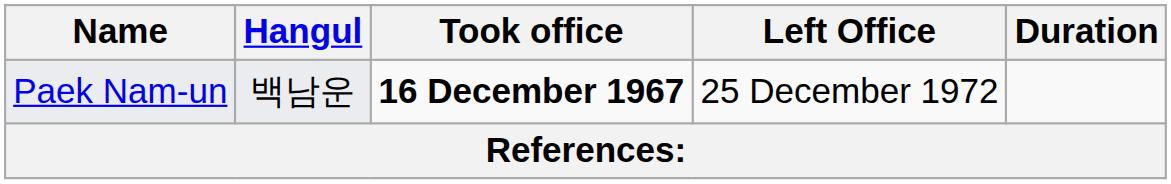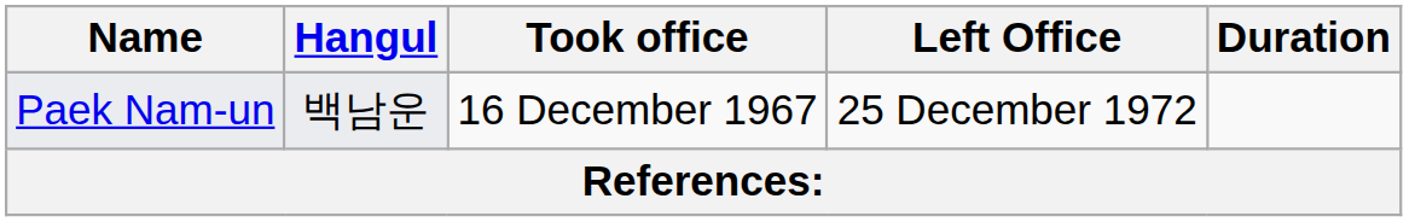Paek Nam-un | Took office: bold -> normal
